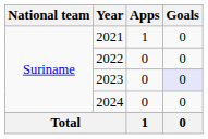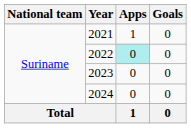2022 | Apps: no background -> paleturquoise background
2023 | Goals: lavender background -> no background
